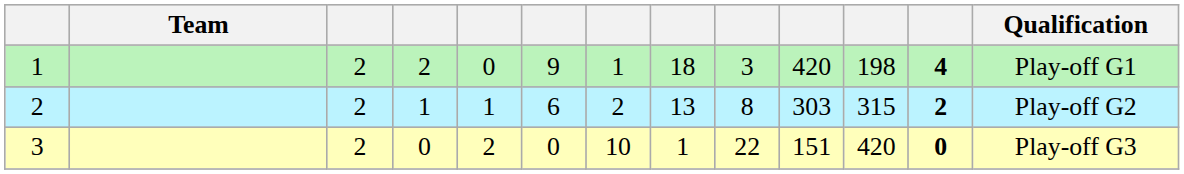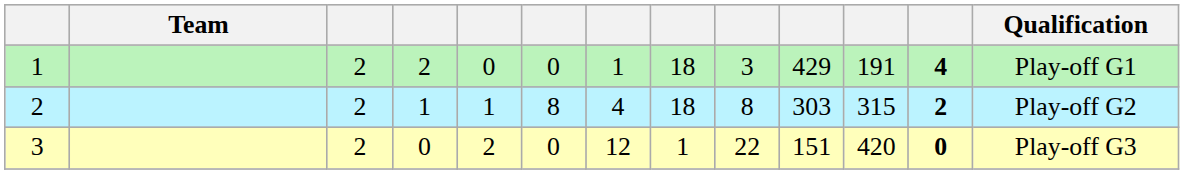row 2 | column 6: 9 -> 0
row 2 | column 10: 420 -> 429
row 2 | column 11: 198 -> 191
row 3 | column 6: 6 -> 8
row 3 | column 7: 2 -> 4
row 3 | column 8: 13 -> 18
row 4 | column 7: 10 -> 12
